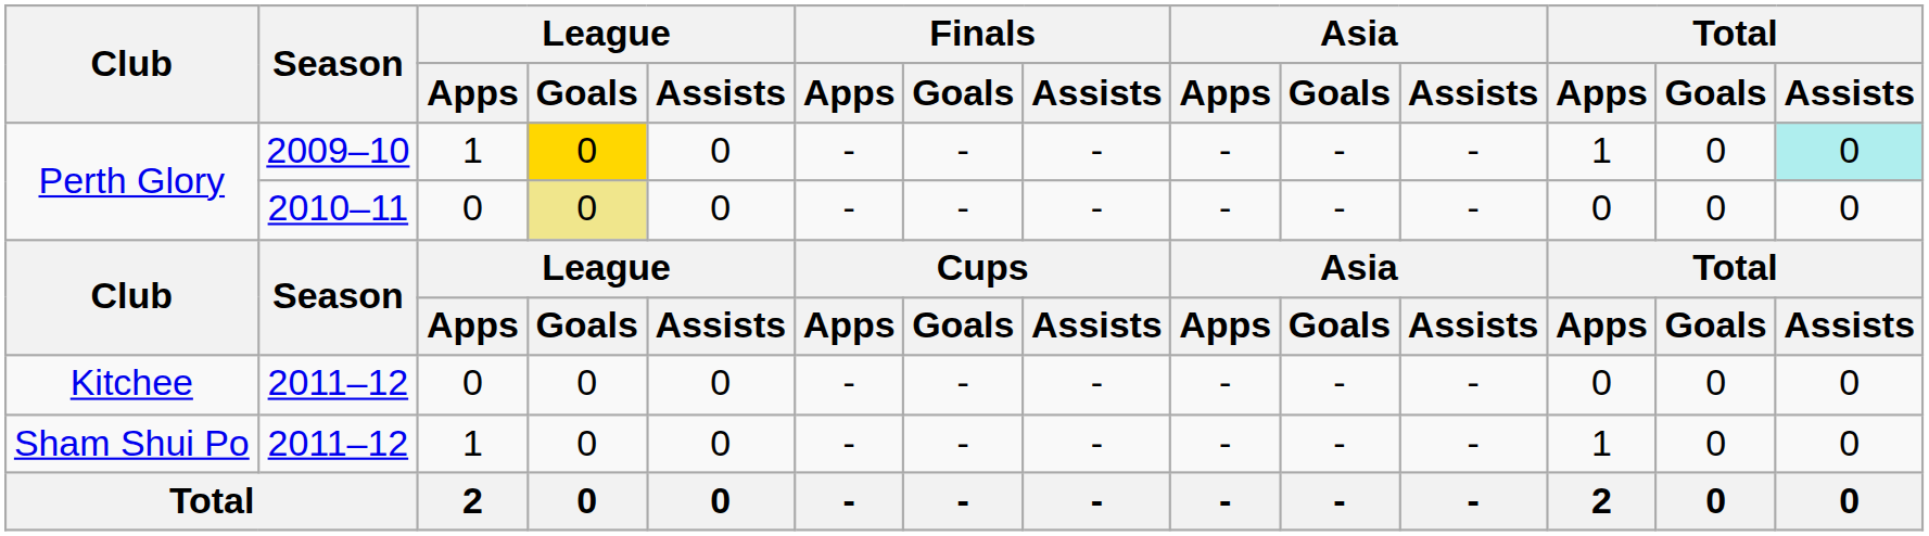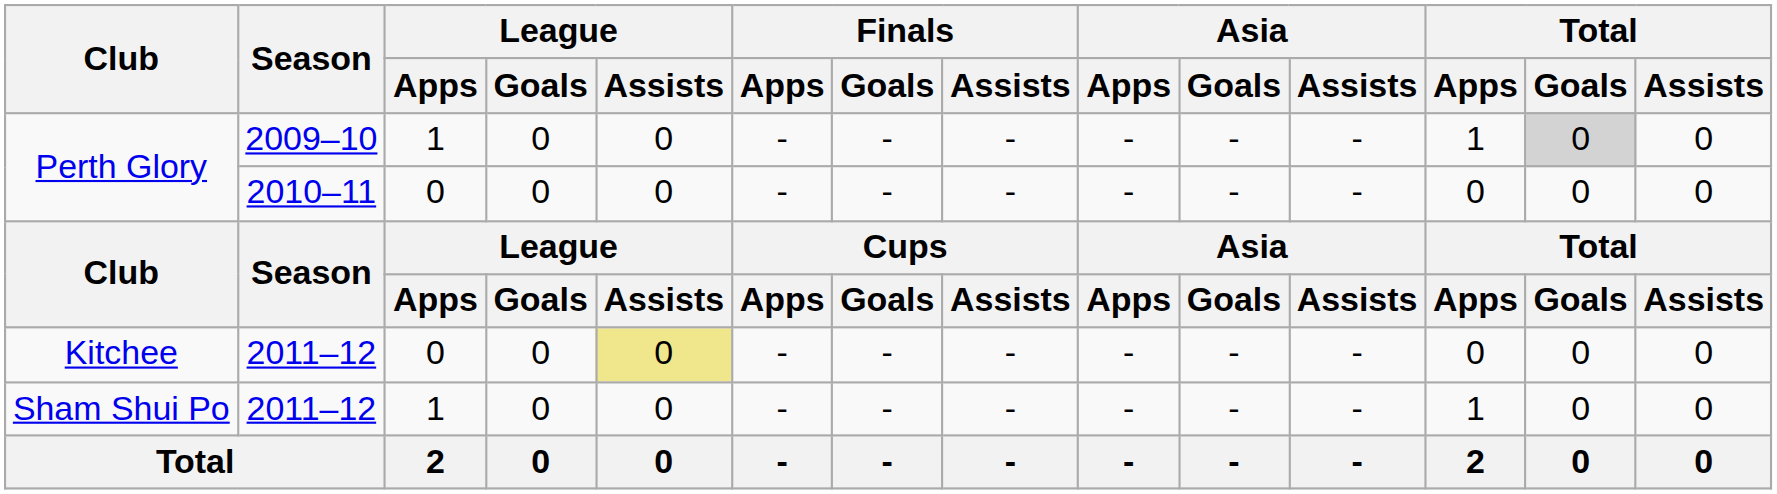Perth Glory / 2009–10 | League / Goals: gold background -> no background
Perth Glory / 2009–10 | Total / Goals: no background -> lightgrey background
Perth Glory / 2009–10 | Total / Assists: paleturquoise background -> no background
Perth Glory / 2010–11 | League / Goals: khaki background -> no background
Kitchee | League / Assists: no background -> khaki background
